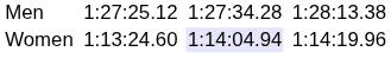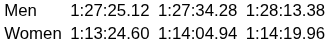Women | column 3: lavender background -> no background
